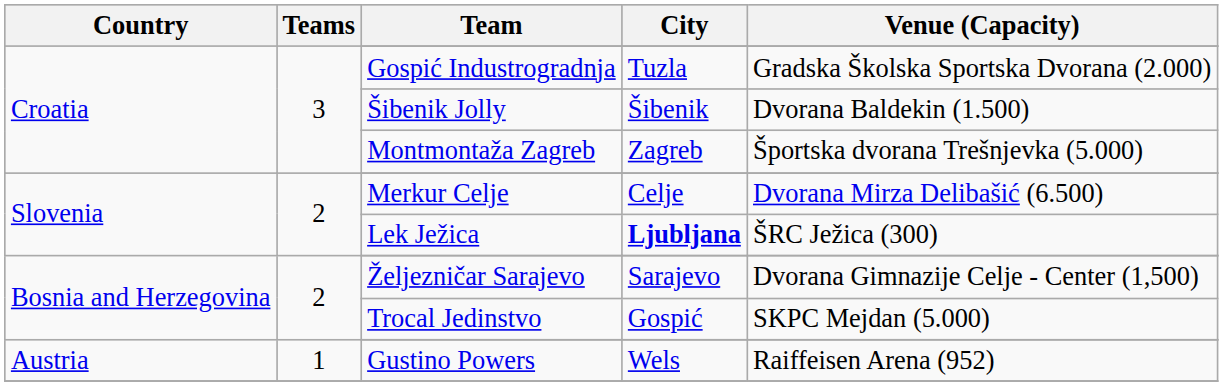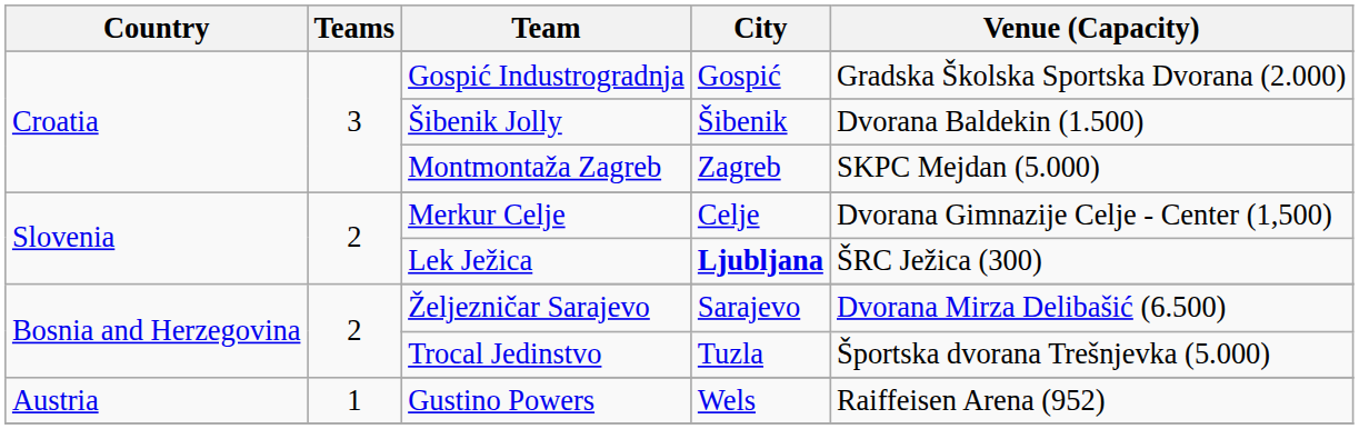Gospić Industrogradnja | City: Tuzla -> Gospić
Montmontaža Zagreb | Venue (Capacity): Športska dvorana Trešnjevka (5.000) -> SKPC Mejdan (5.000)
Merkur Celje | Venue (Capacity): Dvorana Mirza Delibašić (6.500) -> Dvorana Gimnazije Celje - Center (1,500)
Željezničar Sarajevo | Venue (Capacity): Dvorana Gimnazije Celje - Center (1,500) -> Dvorana Mirza Delibašić (6.500)
Trocal Jedinstvo | City: Gospić -> Tuzla
Trocal Jedinstvo | Venue (Capacity): SKPC Mejdan (5.000) -> Športska dvorana Trešnjevka (5.000)
